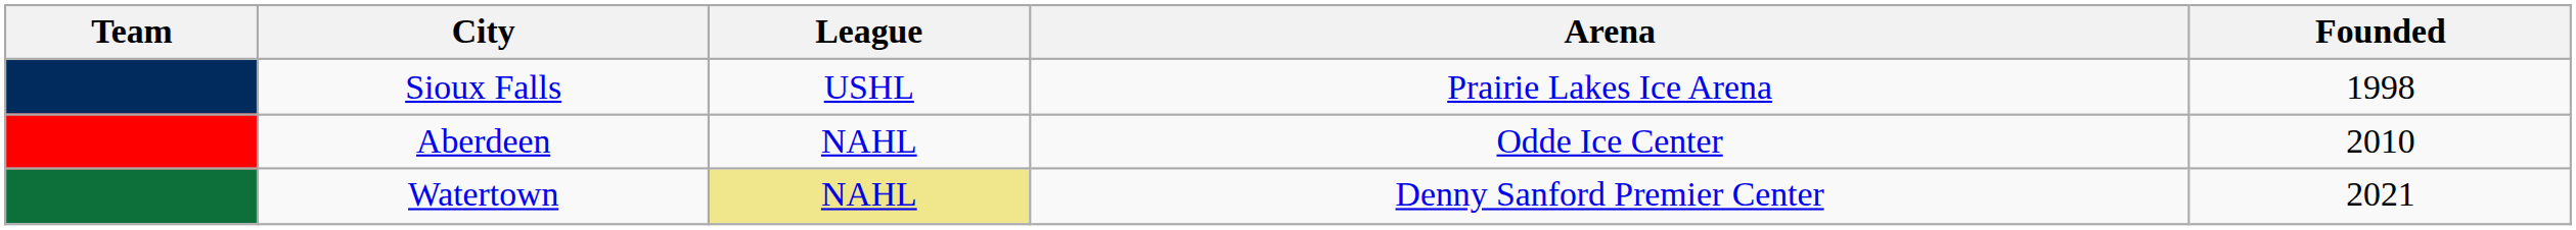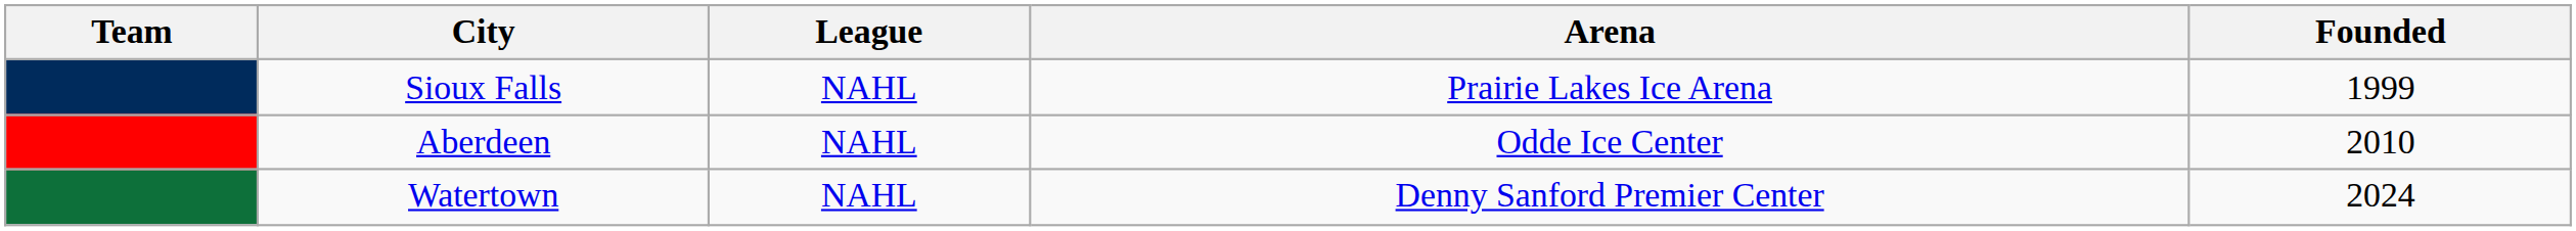Sioux Falls | League: USHL -> NAHL
Sioux Falls | Founded: 1998 -> 1999
Watertown | League: khaki background -> no background
Watertown | Founded: 2021 -> 2024
